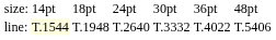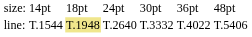line: | column 2: lightyellow background -> no background
line: | column 3: no background -> khaki background
